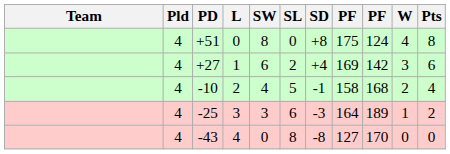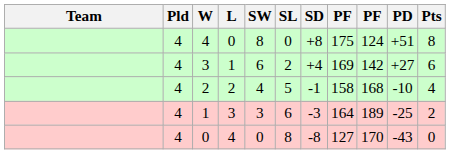columns swapped: W <-> PD
